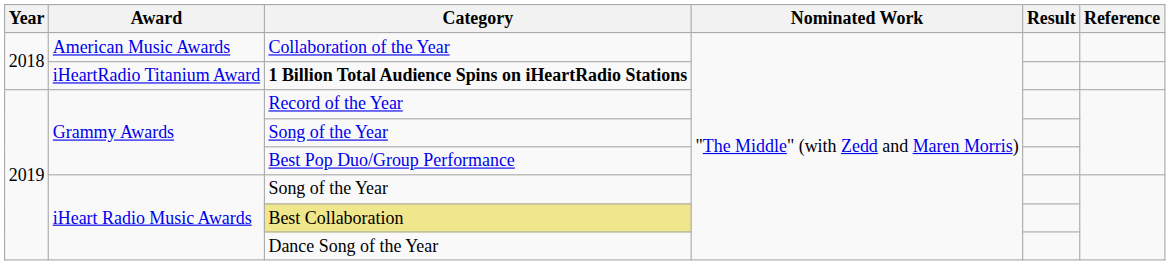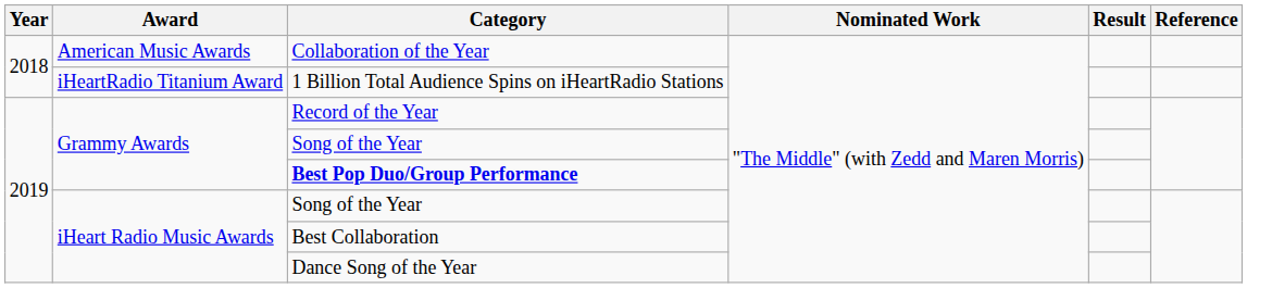1 Billion Total Audience Spins on iHeartRadio Stations | Category: bold -> normal
Best Pop Duo/Group Performance | Category: normal -> bold
Best Collaboration | Category: khaki background -> no background
